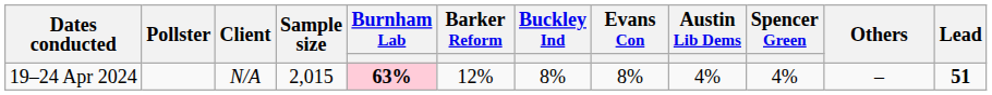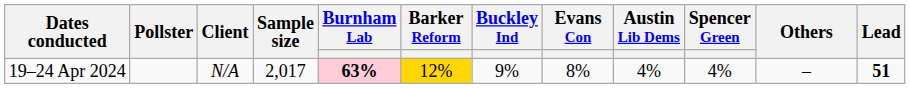19–24 Apr 2024 | Sample size: 2,015 -> 2,017
19–24 Apr 2024 | Barker Reform: no background -> gold background
19–24 Apr 2024 | Buckley Ind: 8% -> 9%
